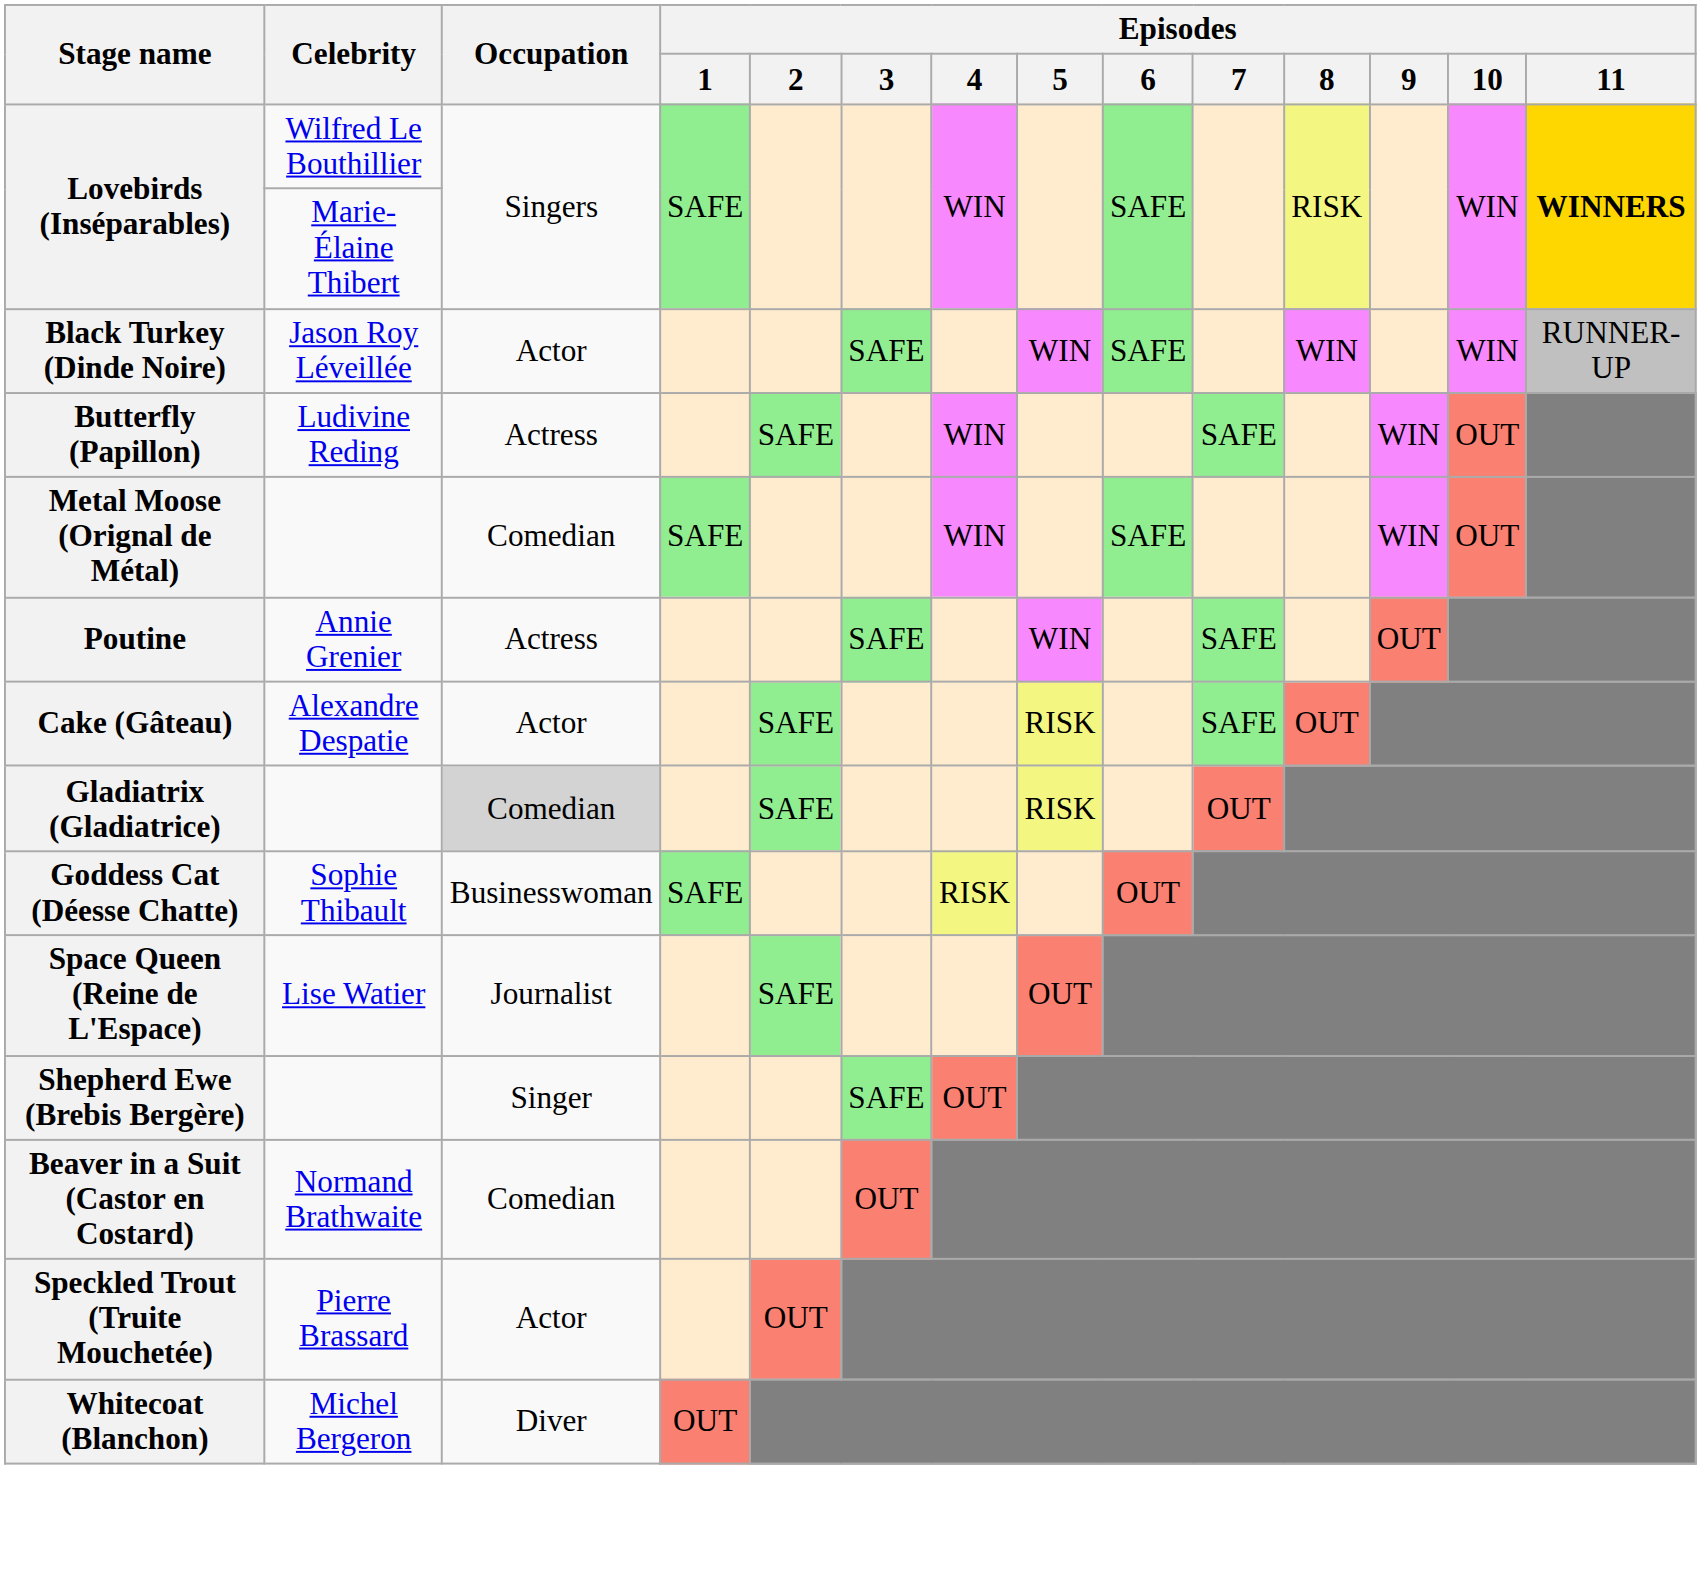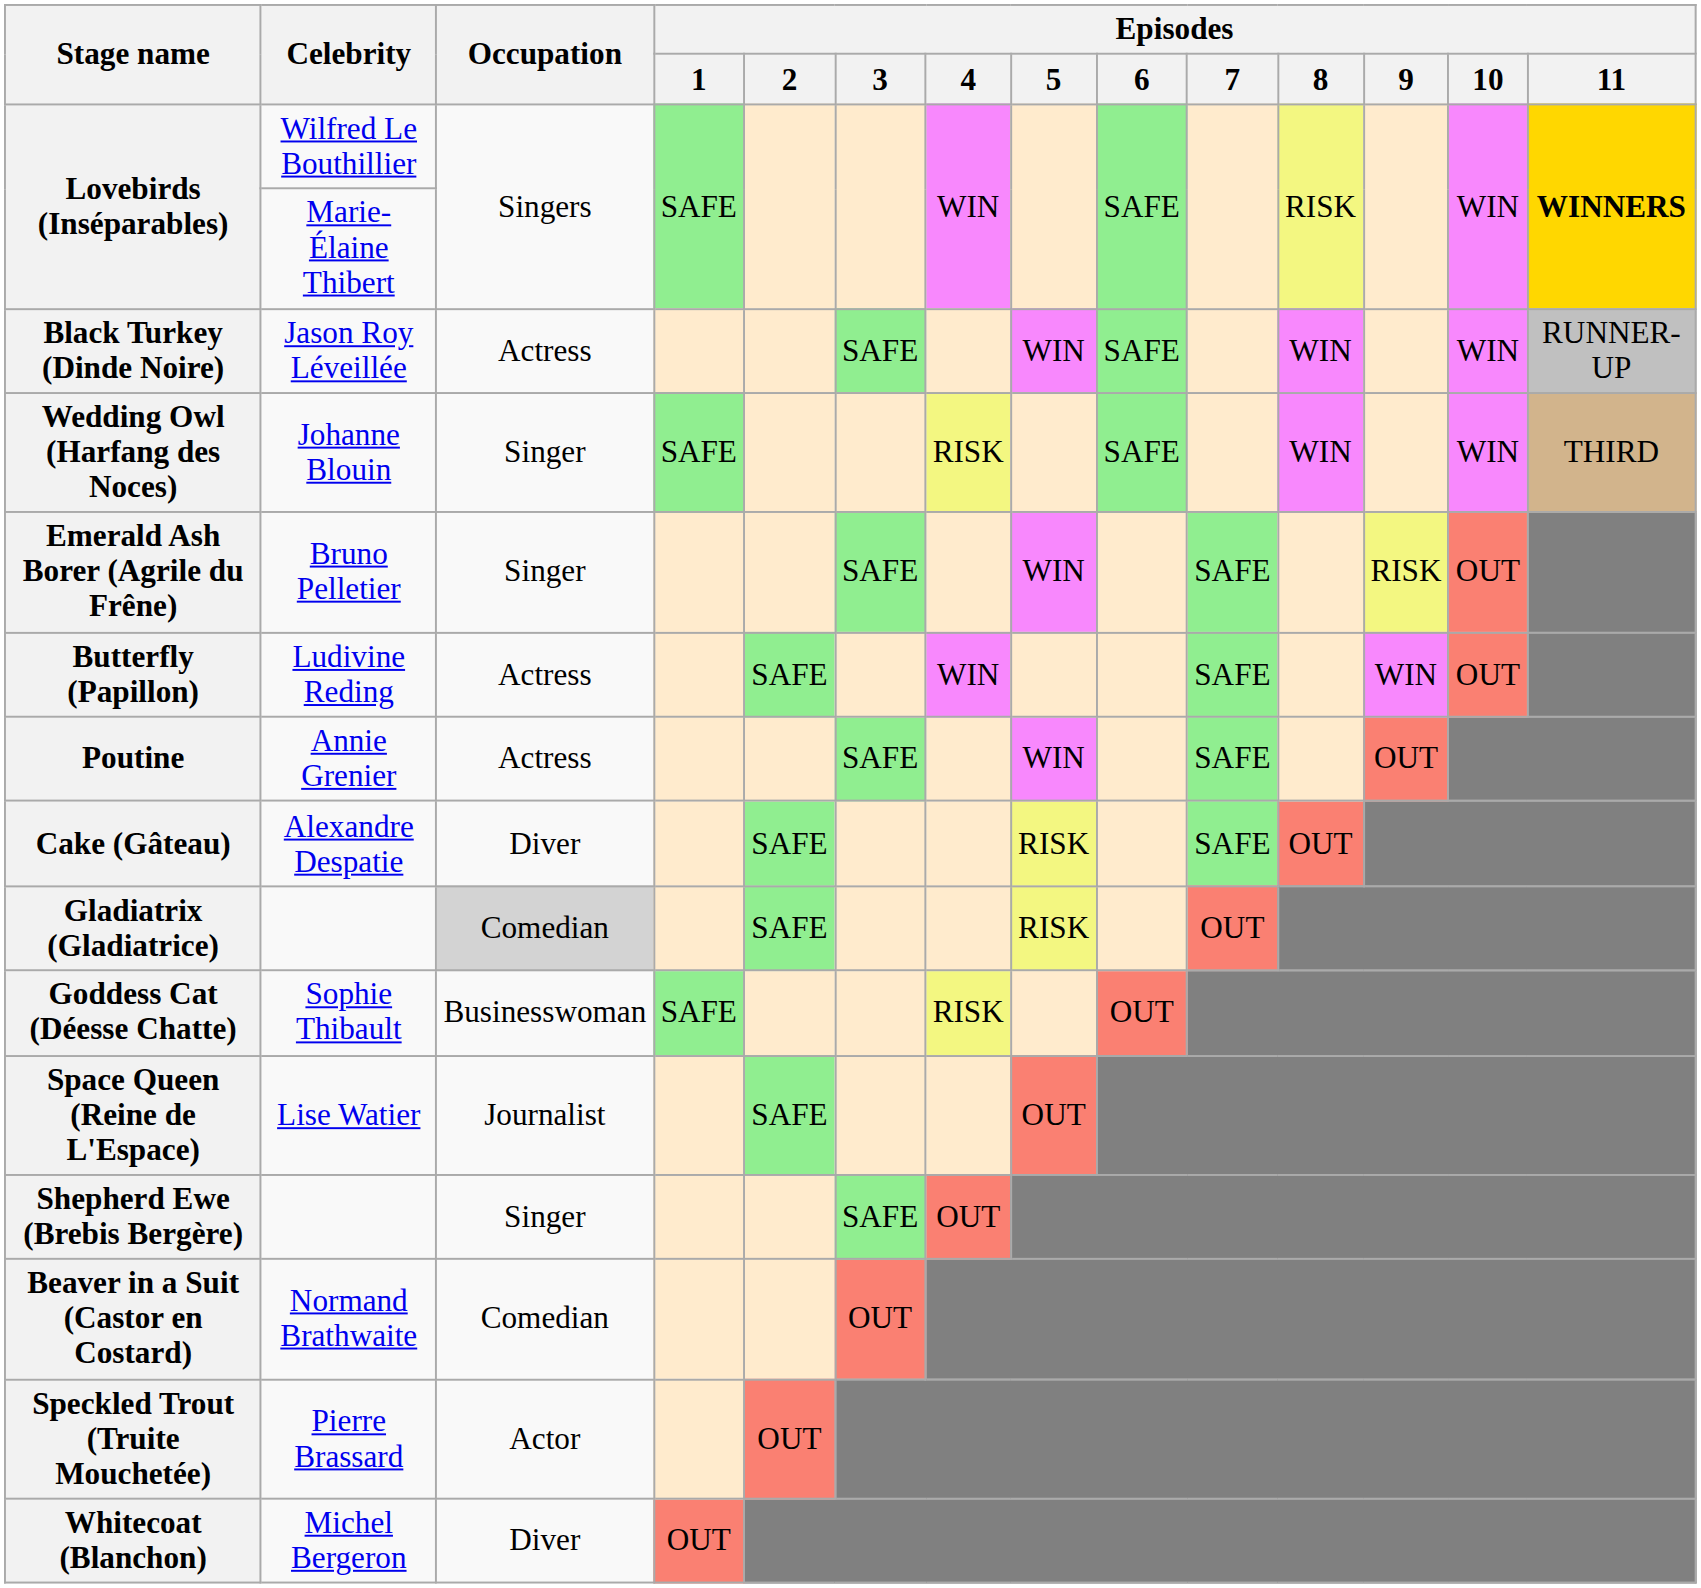Black Turkey (Dinde Noire) | Occupation: Actor -> Actress
+ row: Wedding Owl (Harfang des Noces) | Johanne Blouin | Singer | SAFE | RISK | SAFE | WIN | WIN | THIRD
+ row: Emerald Ash Borer (Agrile du Frêne) | Bruno Pelletier | Singer | SAFE | WIN | SAFE | RISK | OUT
- row: Metal Moose (Orignal de Métal) | Comedian | SAFE | WIN | SAFE | WIN | OUT
Cake (Gâteau) | Occupation: Actor -> Diver
